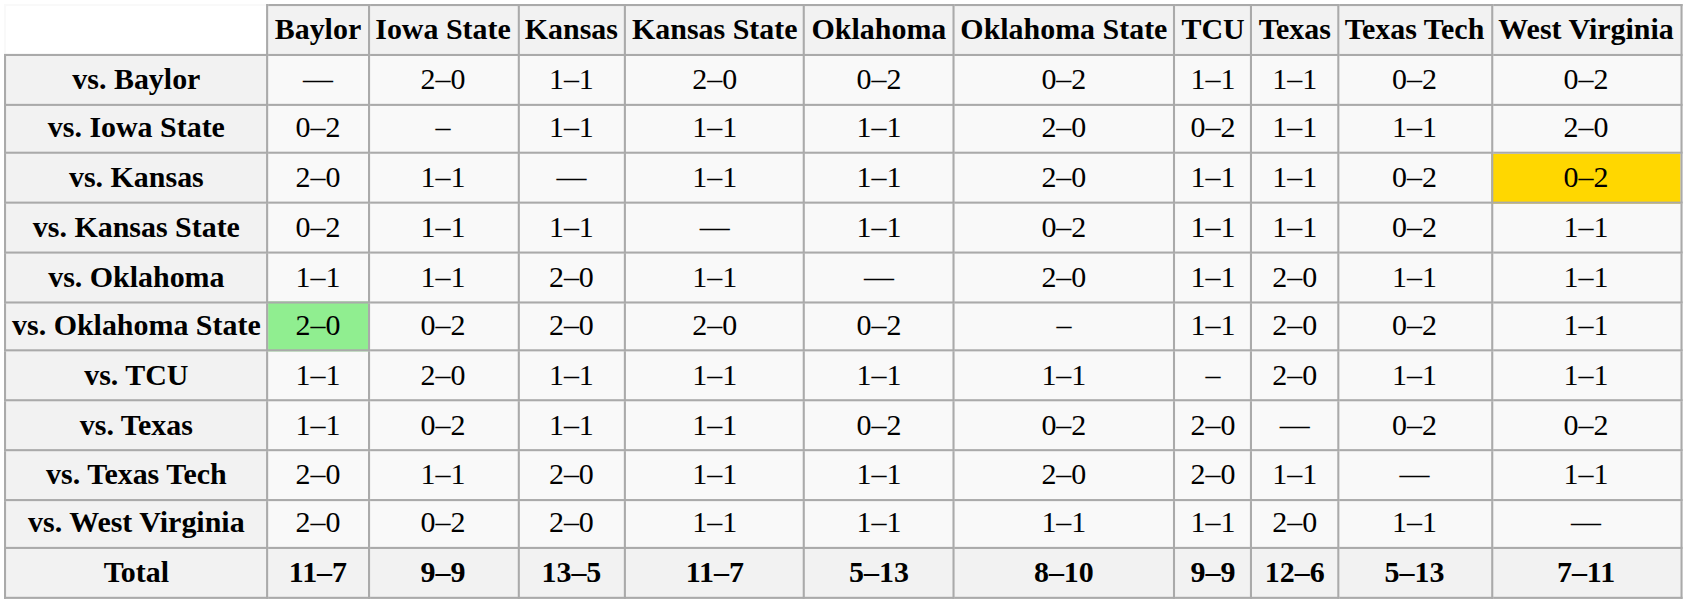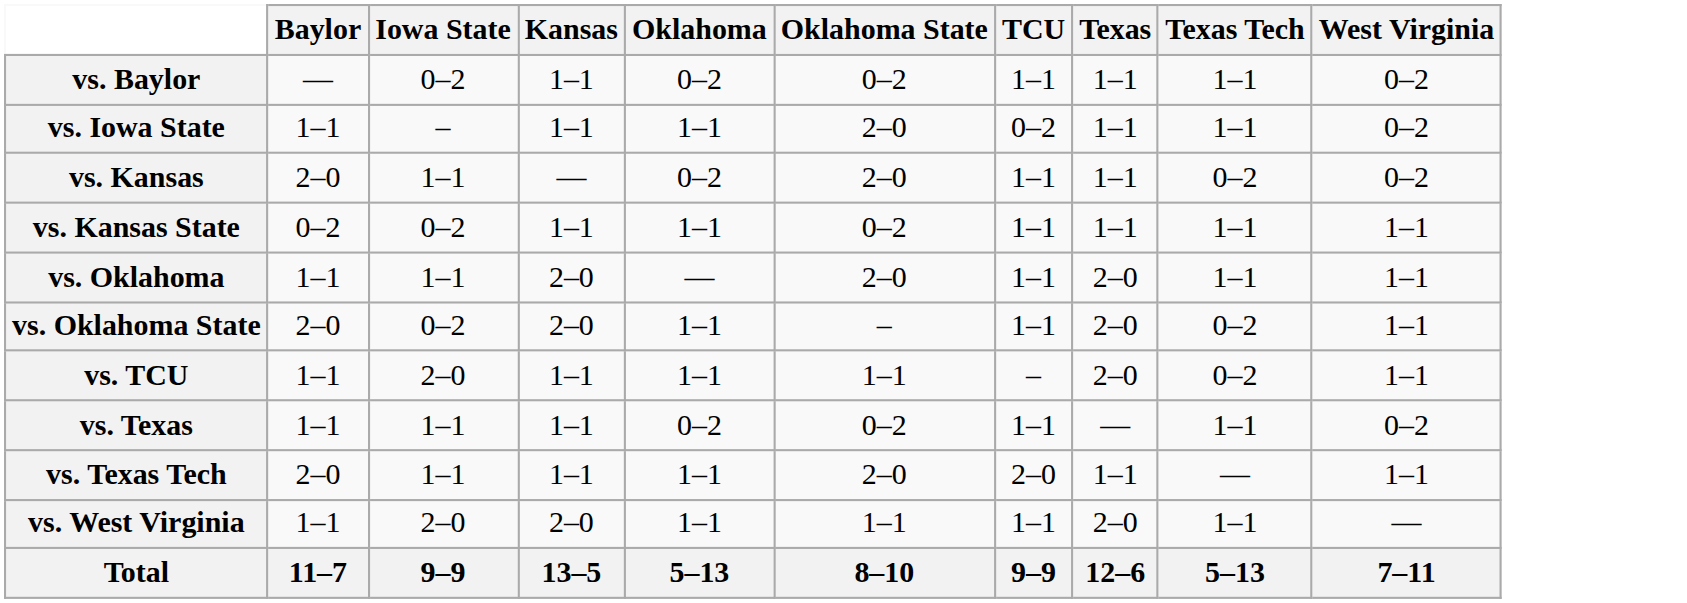- column: Kansas State | 2–0 | 1–1 | 1–1 | — | 1–1 | 2–0 | 1–1 | 1–1 | 1–1 | 1–1 | 11–7
vs. Baylor | Iowa State: 2–0 -> 0–2
vs. Baylor | Texas Tech: 0–2 -> 1–1
vs. Iowa State | Baylor: 0–2 -> 1–1
vs. Iowa State | West Virginia: 2–0 -> 0–2
vs. Kansas | Oklahoma: 1–1 -> 0–2
vs. Kansas | West Virginia: gold background -> no background
vs. Kansas State | Iowa State: 1–1 -> 0–2
vs. Kansas State | Texas Tech: 0–2 -> 1–1
vs. Oklahoma State | Baylor: lightgreen background -> no background
vs. Oklahoma State | Oklahoma: 0–2 -> 1–1
vs. TCU | Texas Tech: 1–1 -> 0–2
vs. Texas | Iowa State: 0–2 -> 1–1
vs. Texas | TCU: 2–0 -> 1–1
vs. Texas | Texas Tech: 0–2 -> 1–1
vs. Texas Tech | Kansas: 2–0 -> 1–1
vs. West Virginia | Baylor: 2–0 -> 1–1
vs. West Virginia | Iowa State: 0–2 -> 2–0
